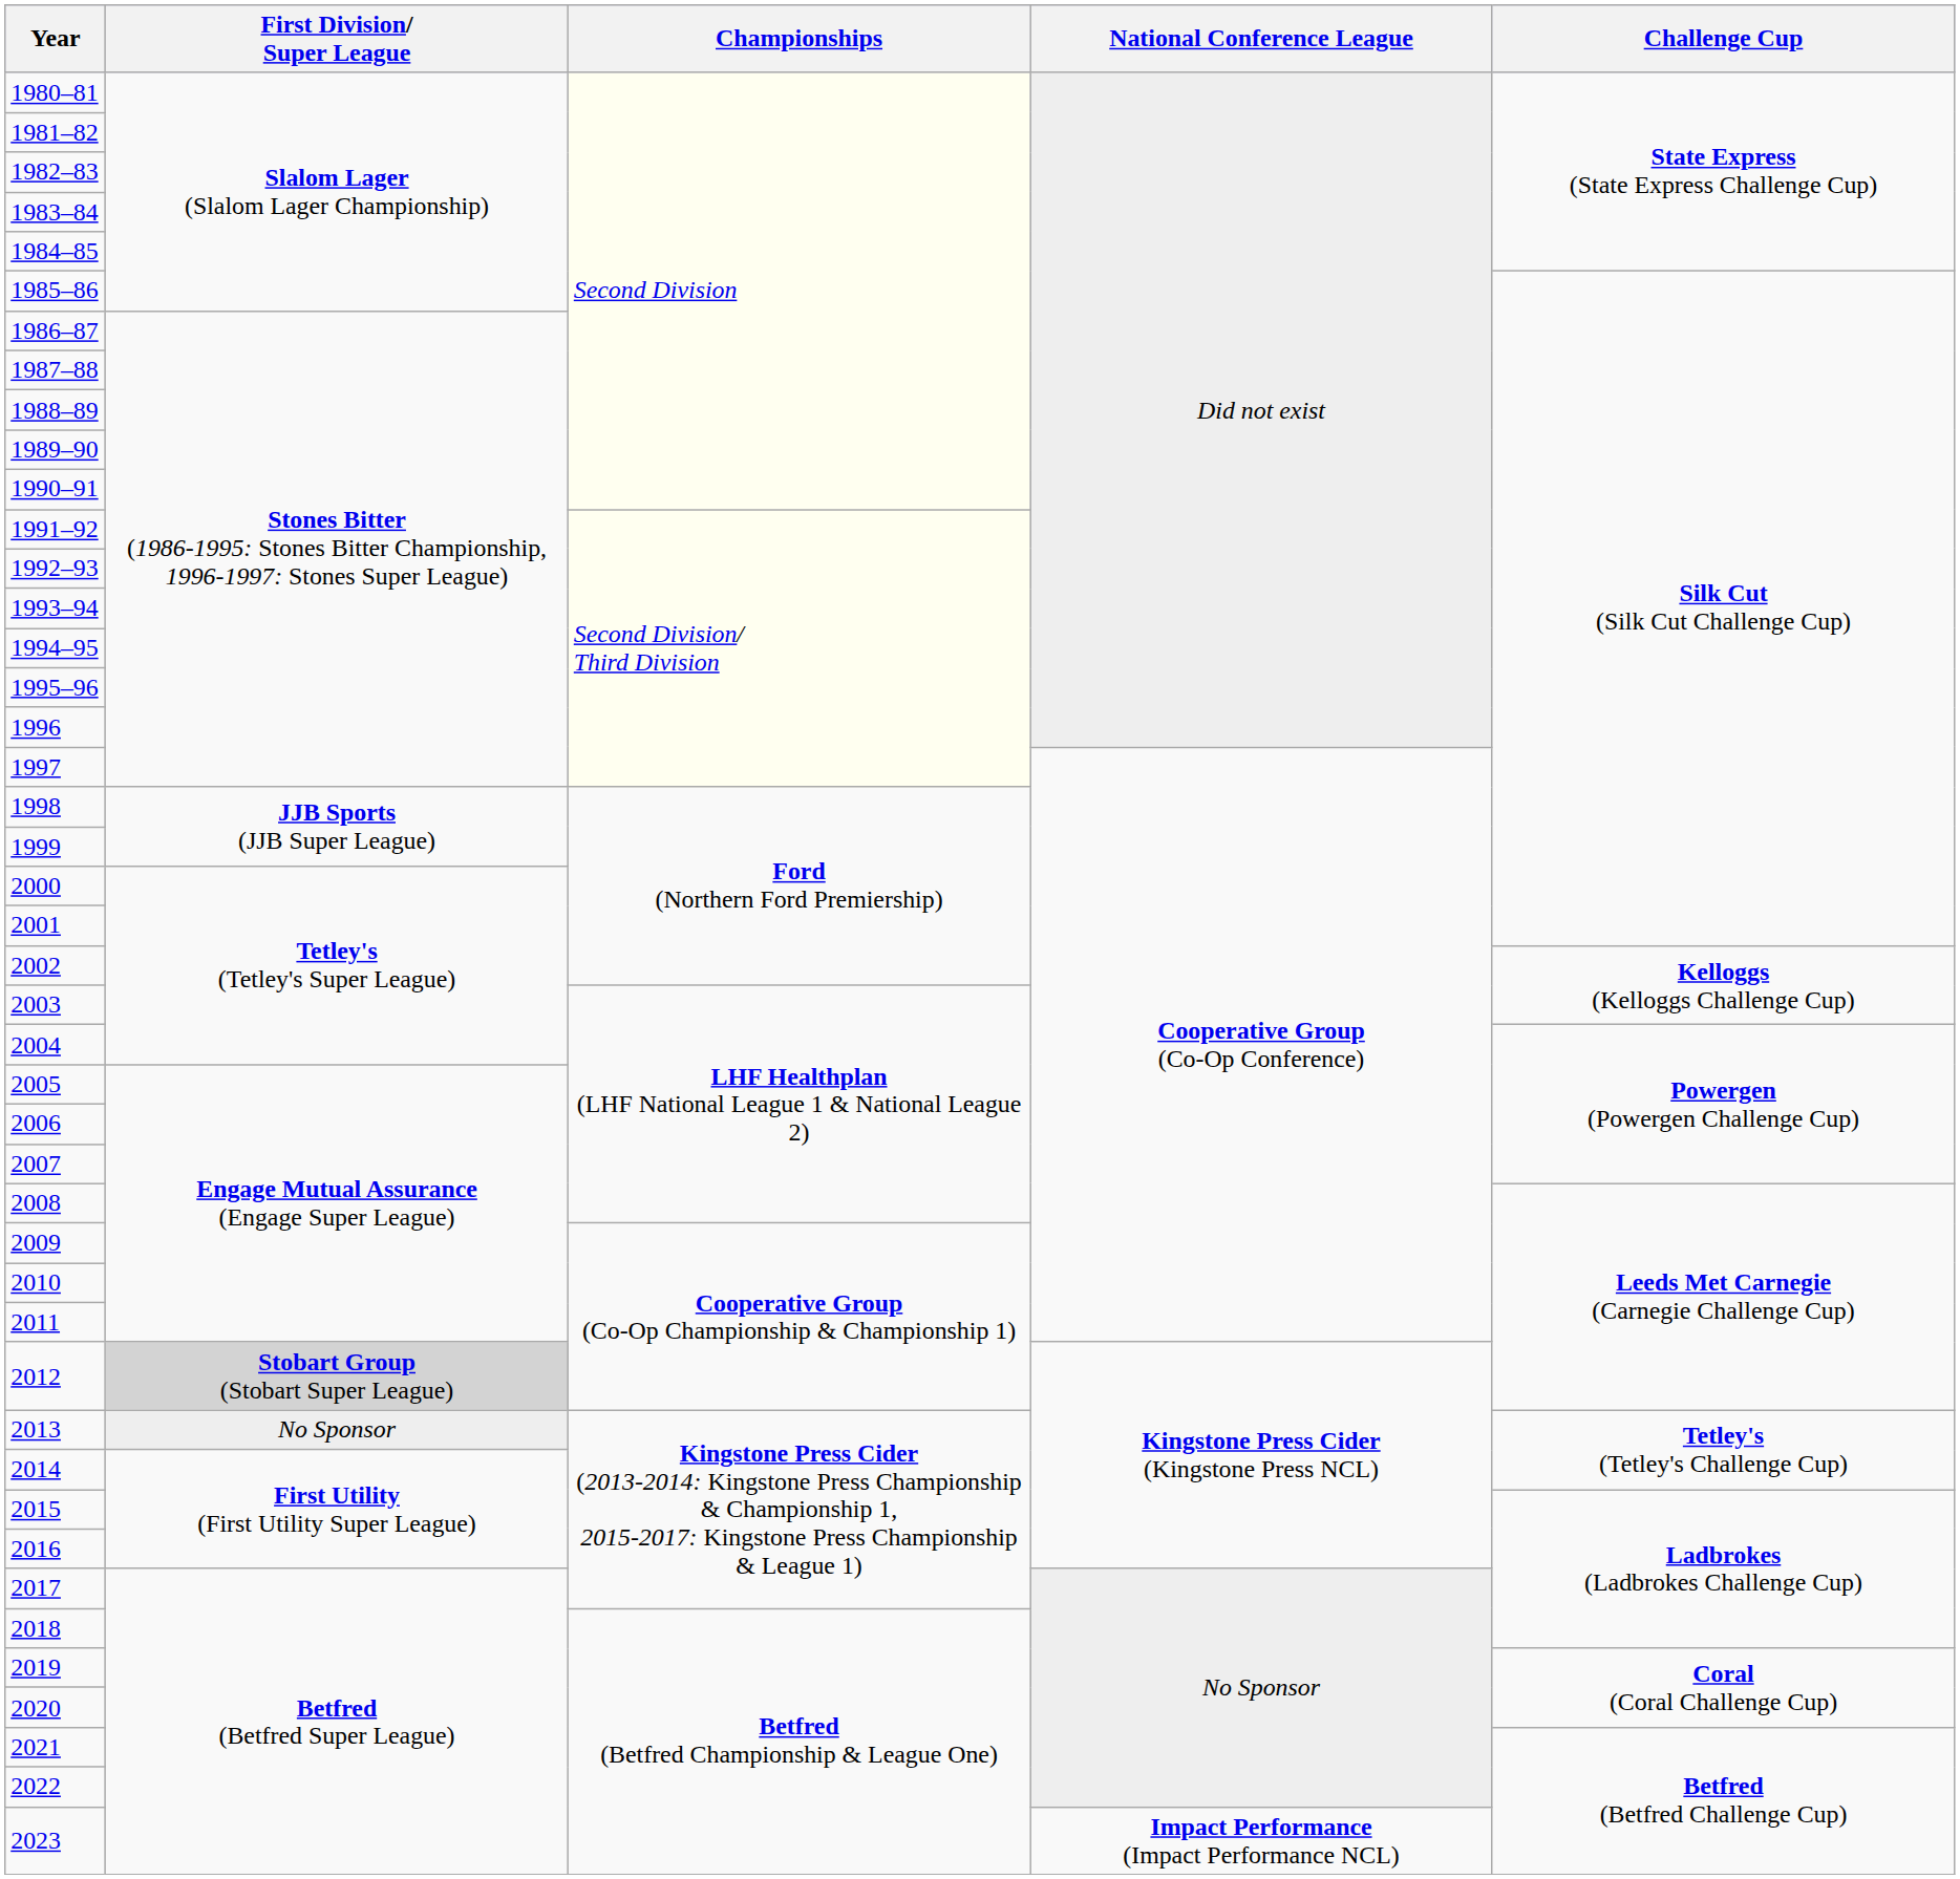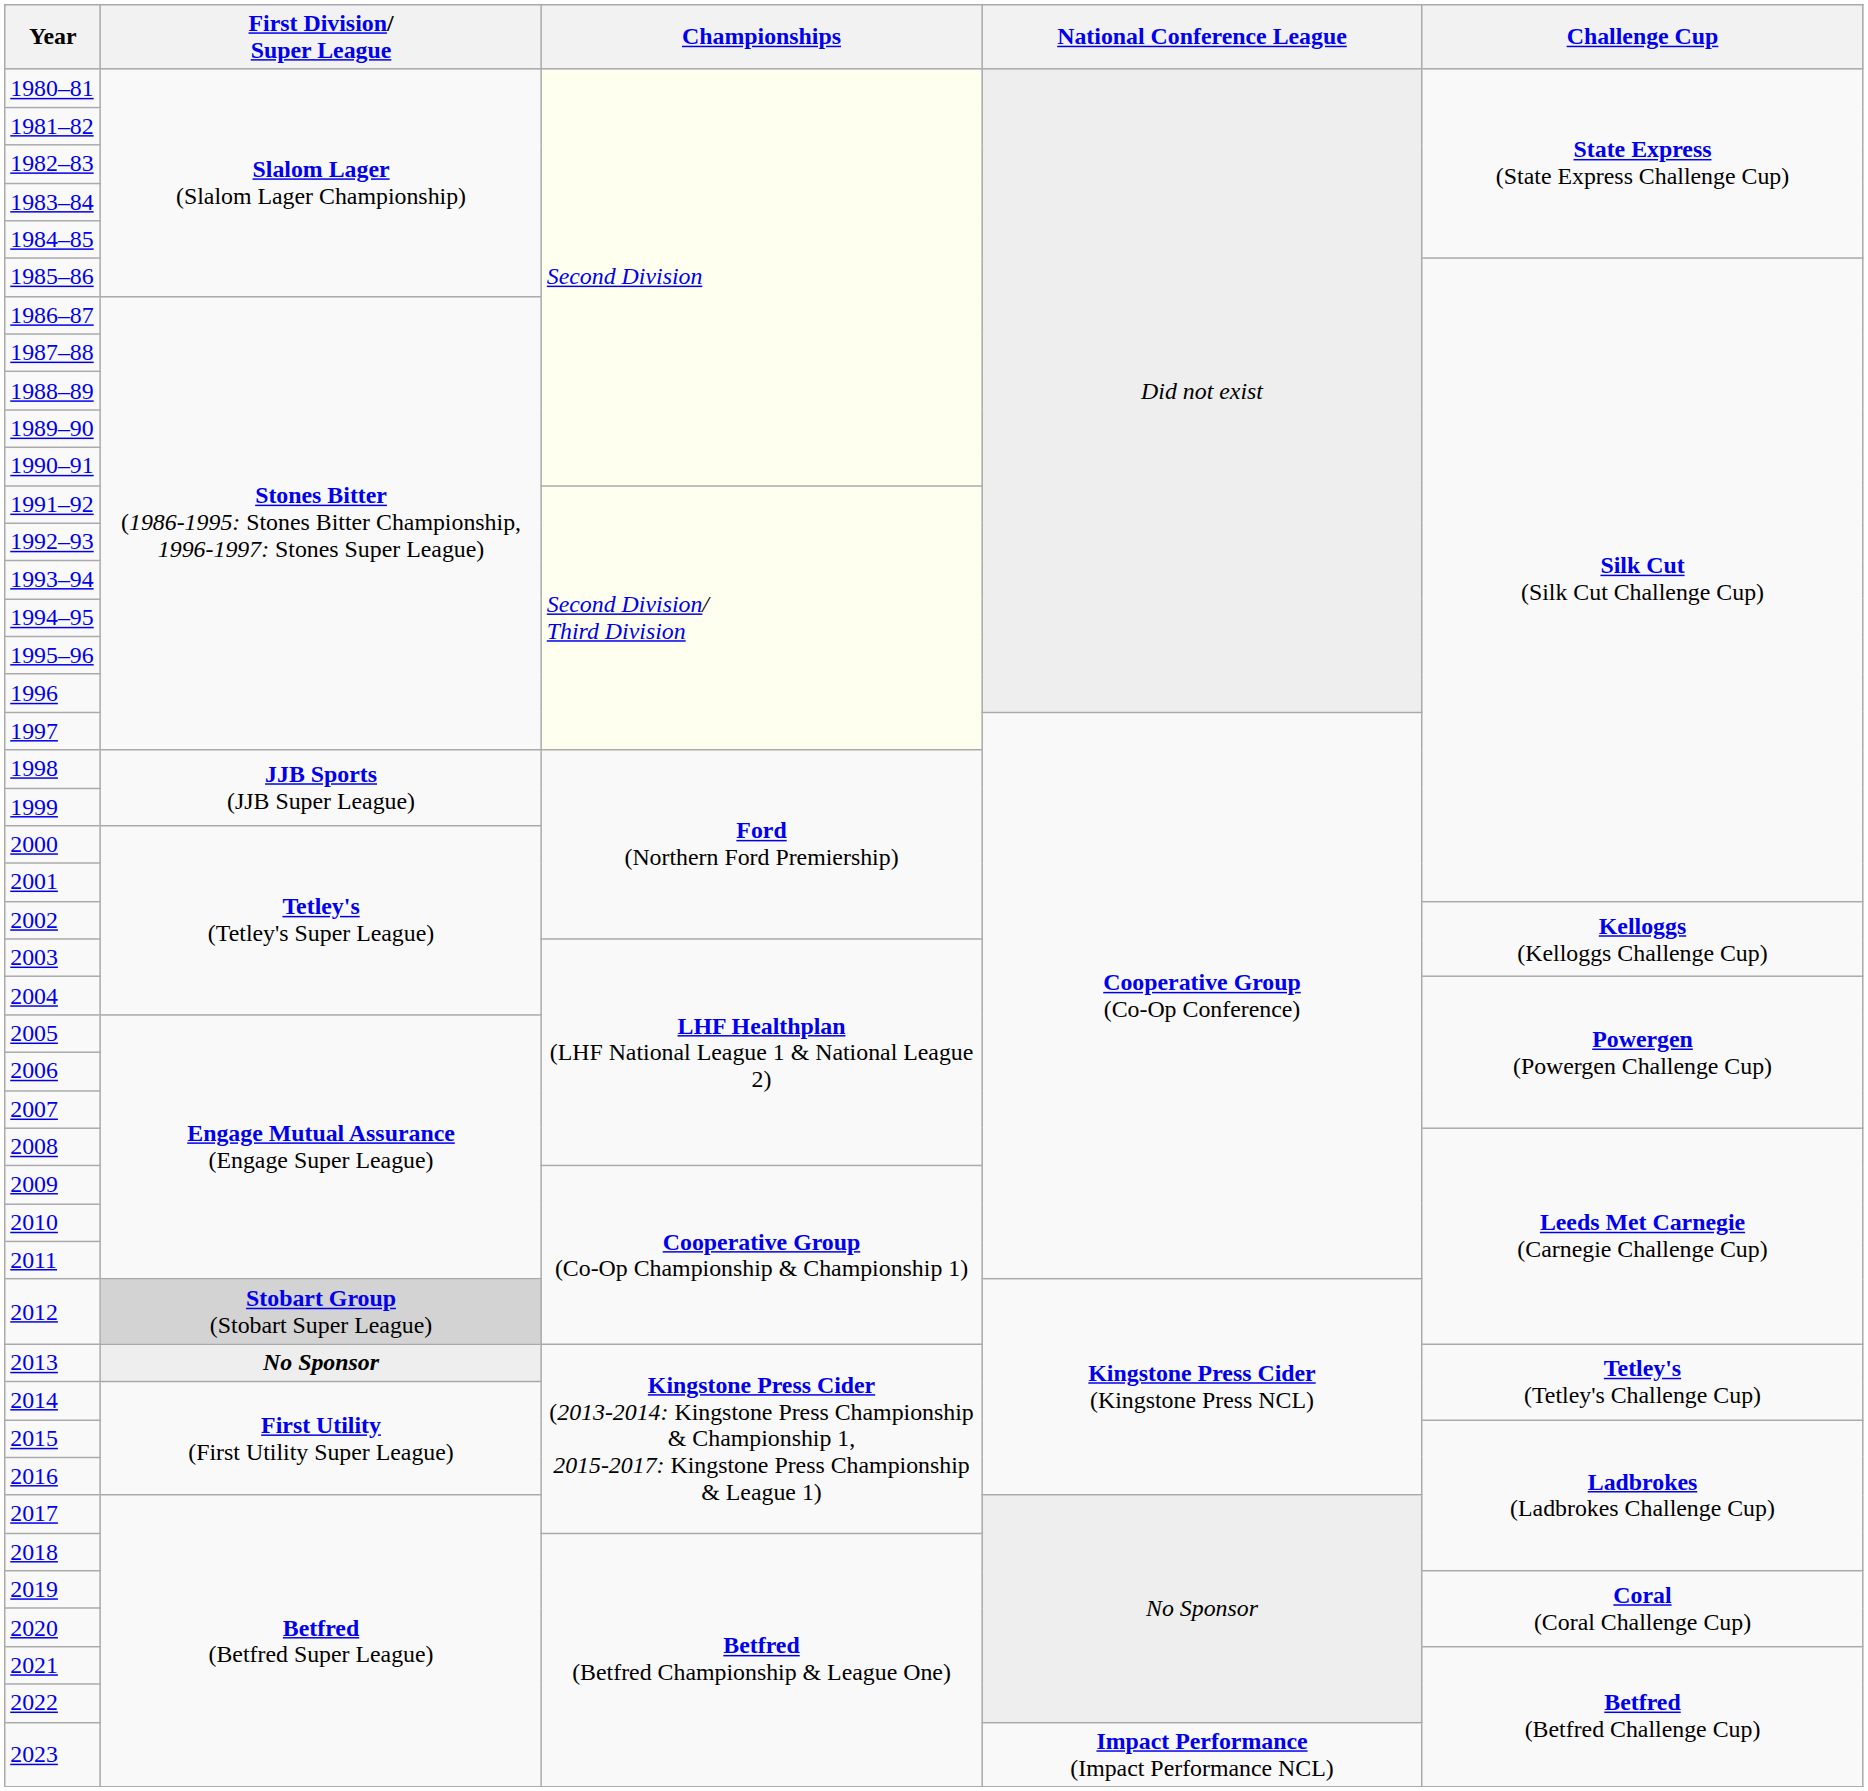2013 | First Division/ Super League: normal -> bold
